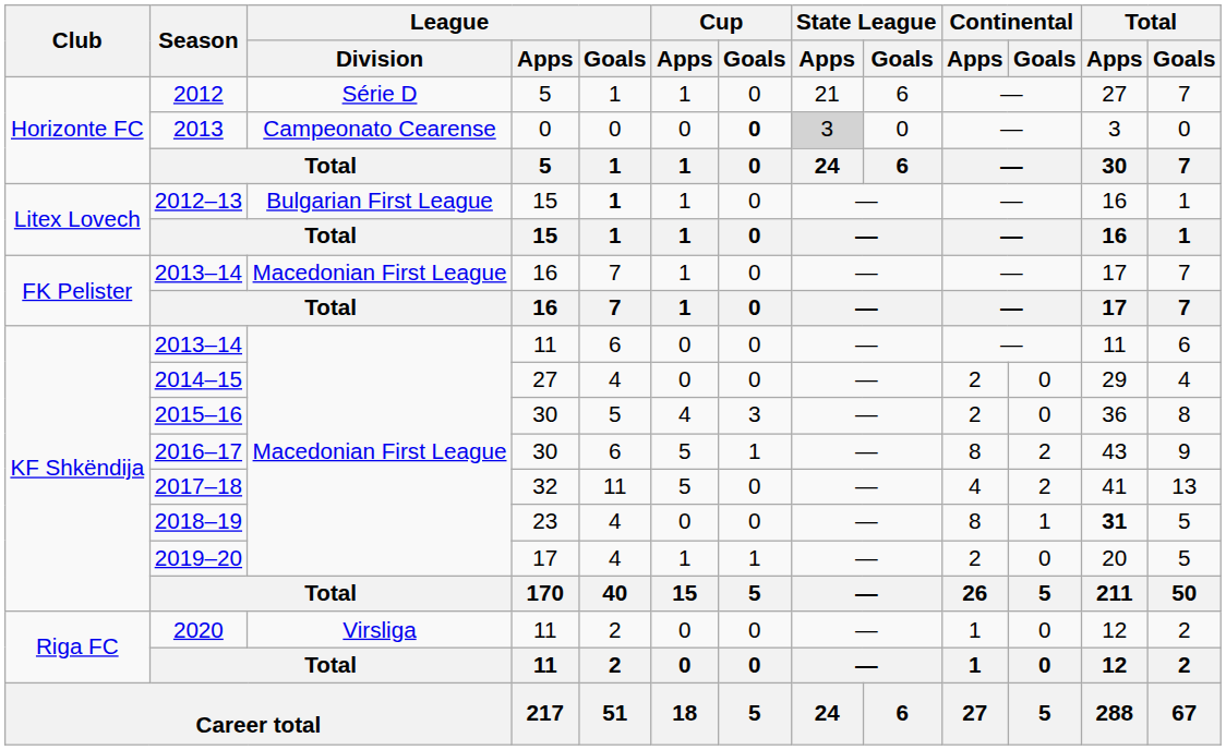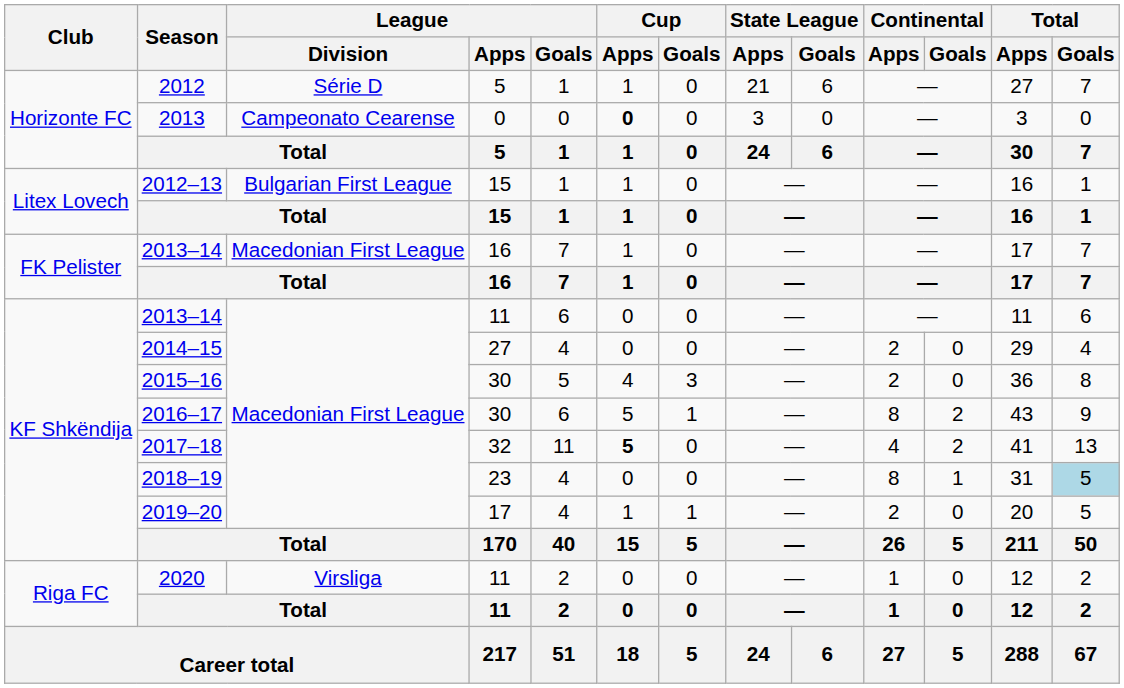2013 | Cup / Apps: normal -> bold
2013 | Cup / Goals: bold -> normal
2013 | State League / Apps: lightgrey background -> no background
2012–13 | League / Goals: bold -> normal
2017–18 | Cup / Apps: normal -> bold
2018–19 | Total / Apps: bold -> normal
2018–19 | Total / Goals: no background -> lightblue background
